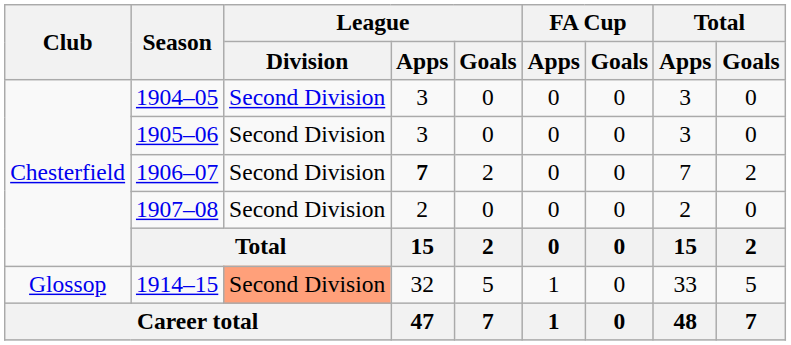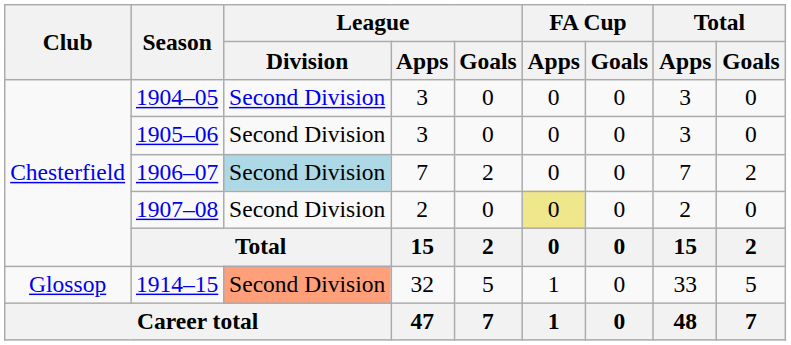1906–07 | League / Division: no background -> lightblue background
1906–07 | League / Apps: bold -> normal
1907–08 | FA Cup / Apps: no background -> khaki background
